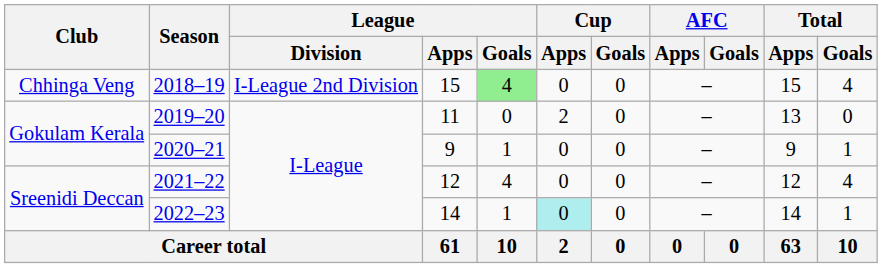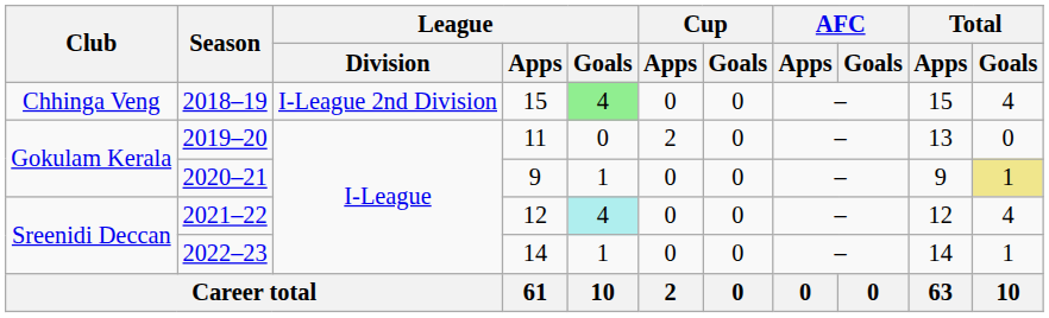2020–21 | Total / Goals: no background -> khaki background
2021–22 | League / Goals: no background -> paleturquoise background
2022–23 | Cup / Apps: paleturquoise background -> no background
